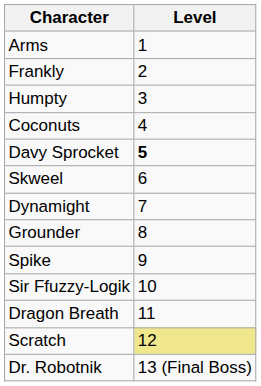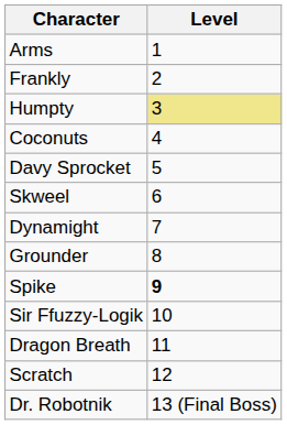Humpty | Level: no background -> khaki background
Davy Sprocket | Level: bold -> normal
Spike | Level: normal -> bold
Scratch | Level: khaki background -> no background
